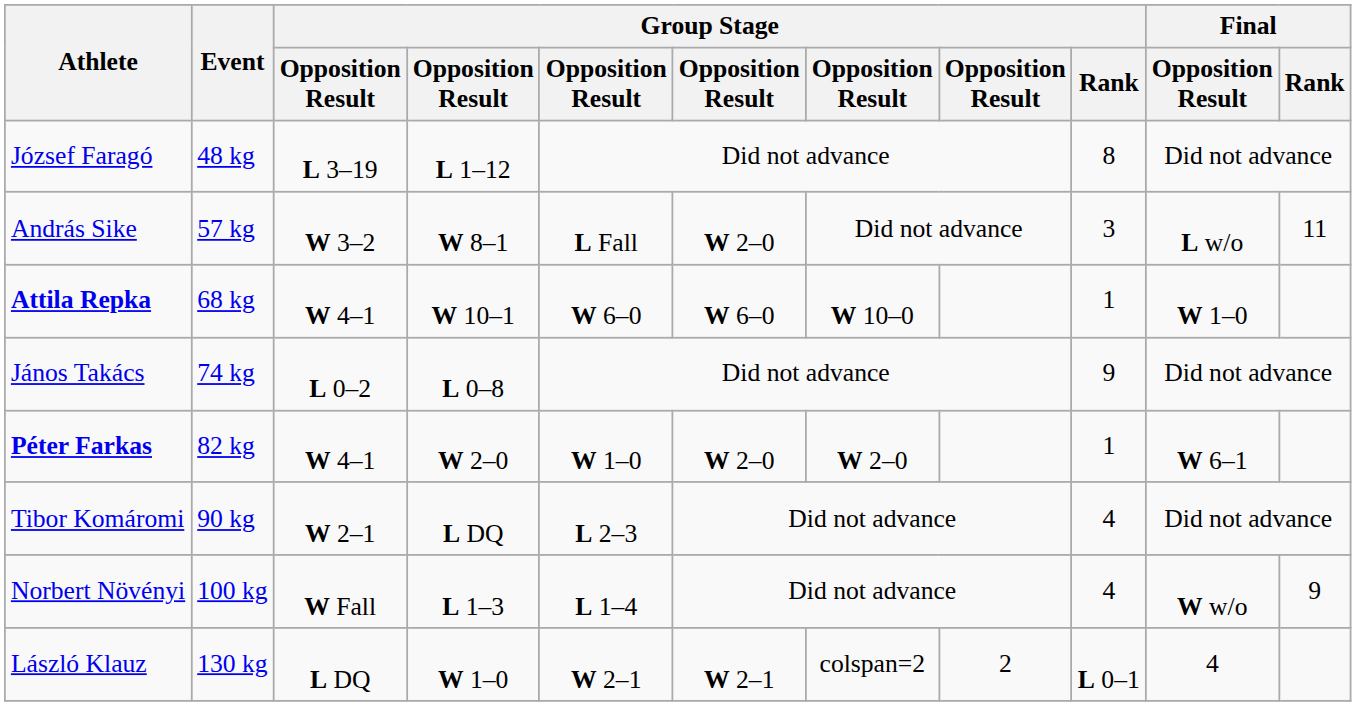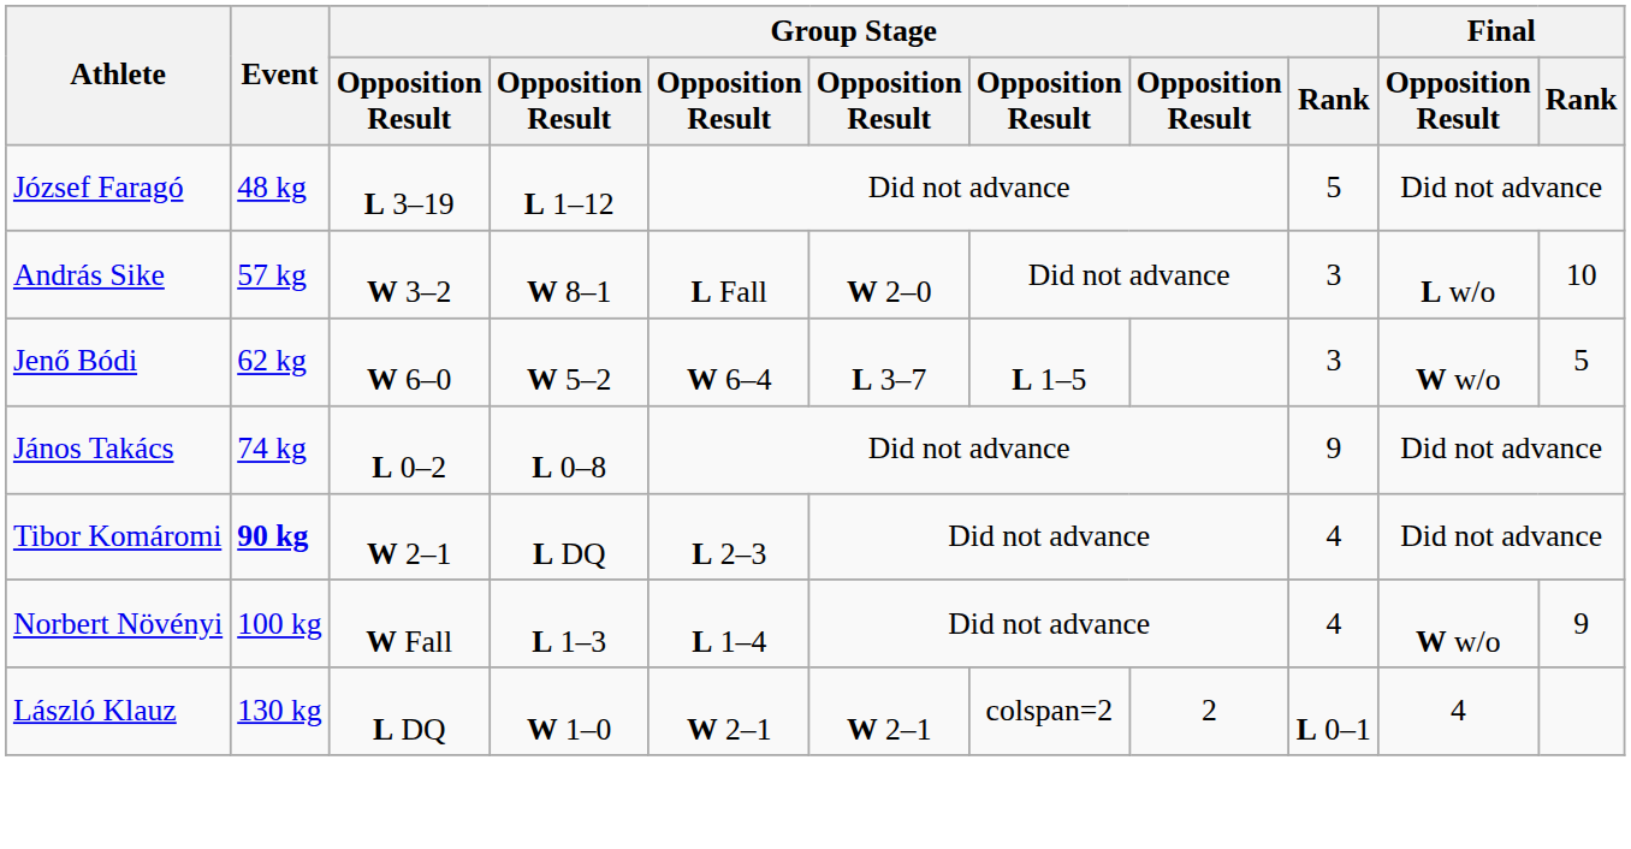József Faragó | Group Stage / Rank: 8 -> 5
András Sike | Final / Rank: 11 -> 10
+ row: Jenő Bódi | 62 kg | W 6–0 | W 5–2 | W 6–4 | L 3–7 | L 1–5 | 3 | W w/o | 5
- row: Attila Repka | 68 kg | W 4–1 | W 10–1 | W 6–0 | W 6–0 | W 10–0 | 1 | W 1–0
- row: Péter Farkas | 82 kg | W 4–1 | W 2–0 | W 1–0 | W 2–0 | W 2–0 | 1 | W 6–1
Tibor Komáromi | Event: normal -> bold
